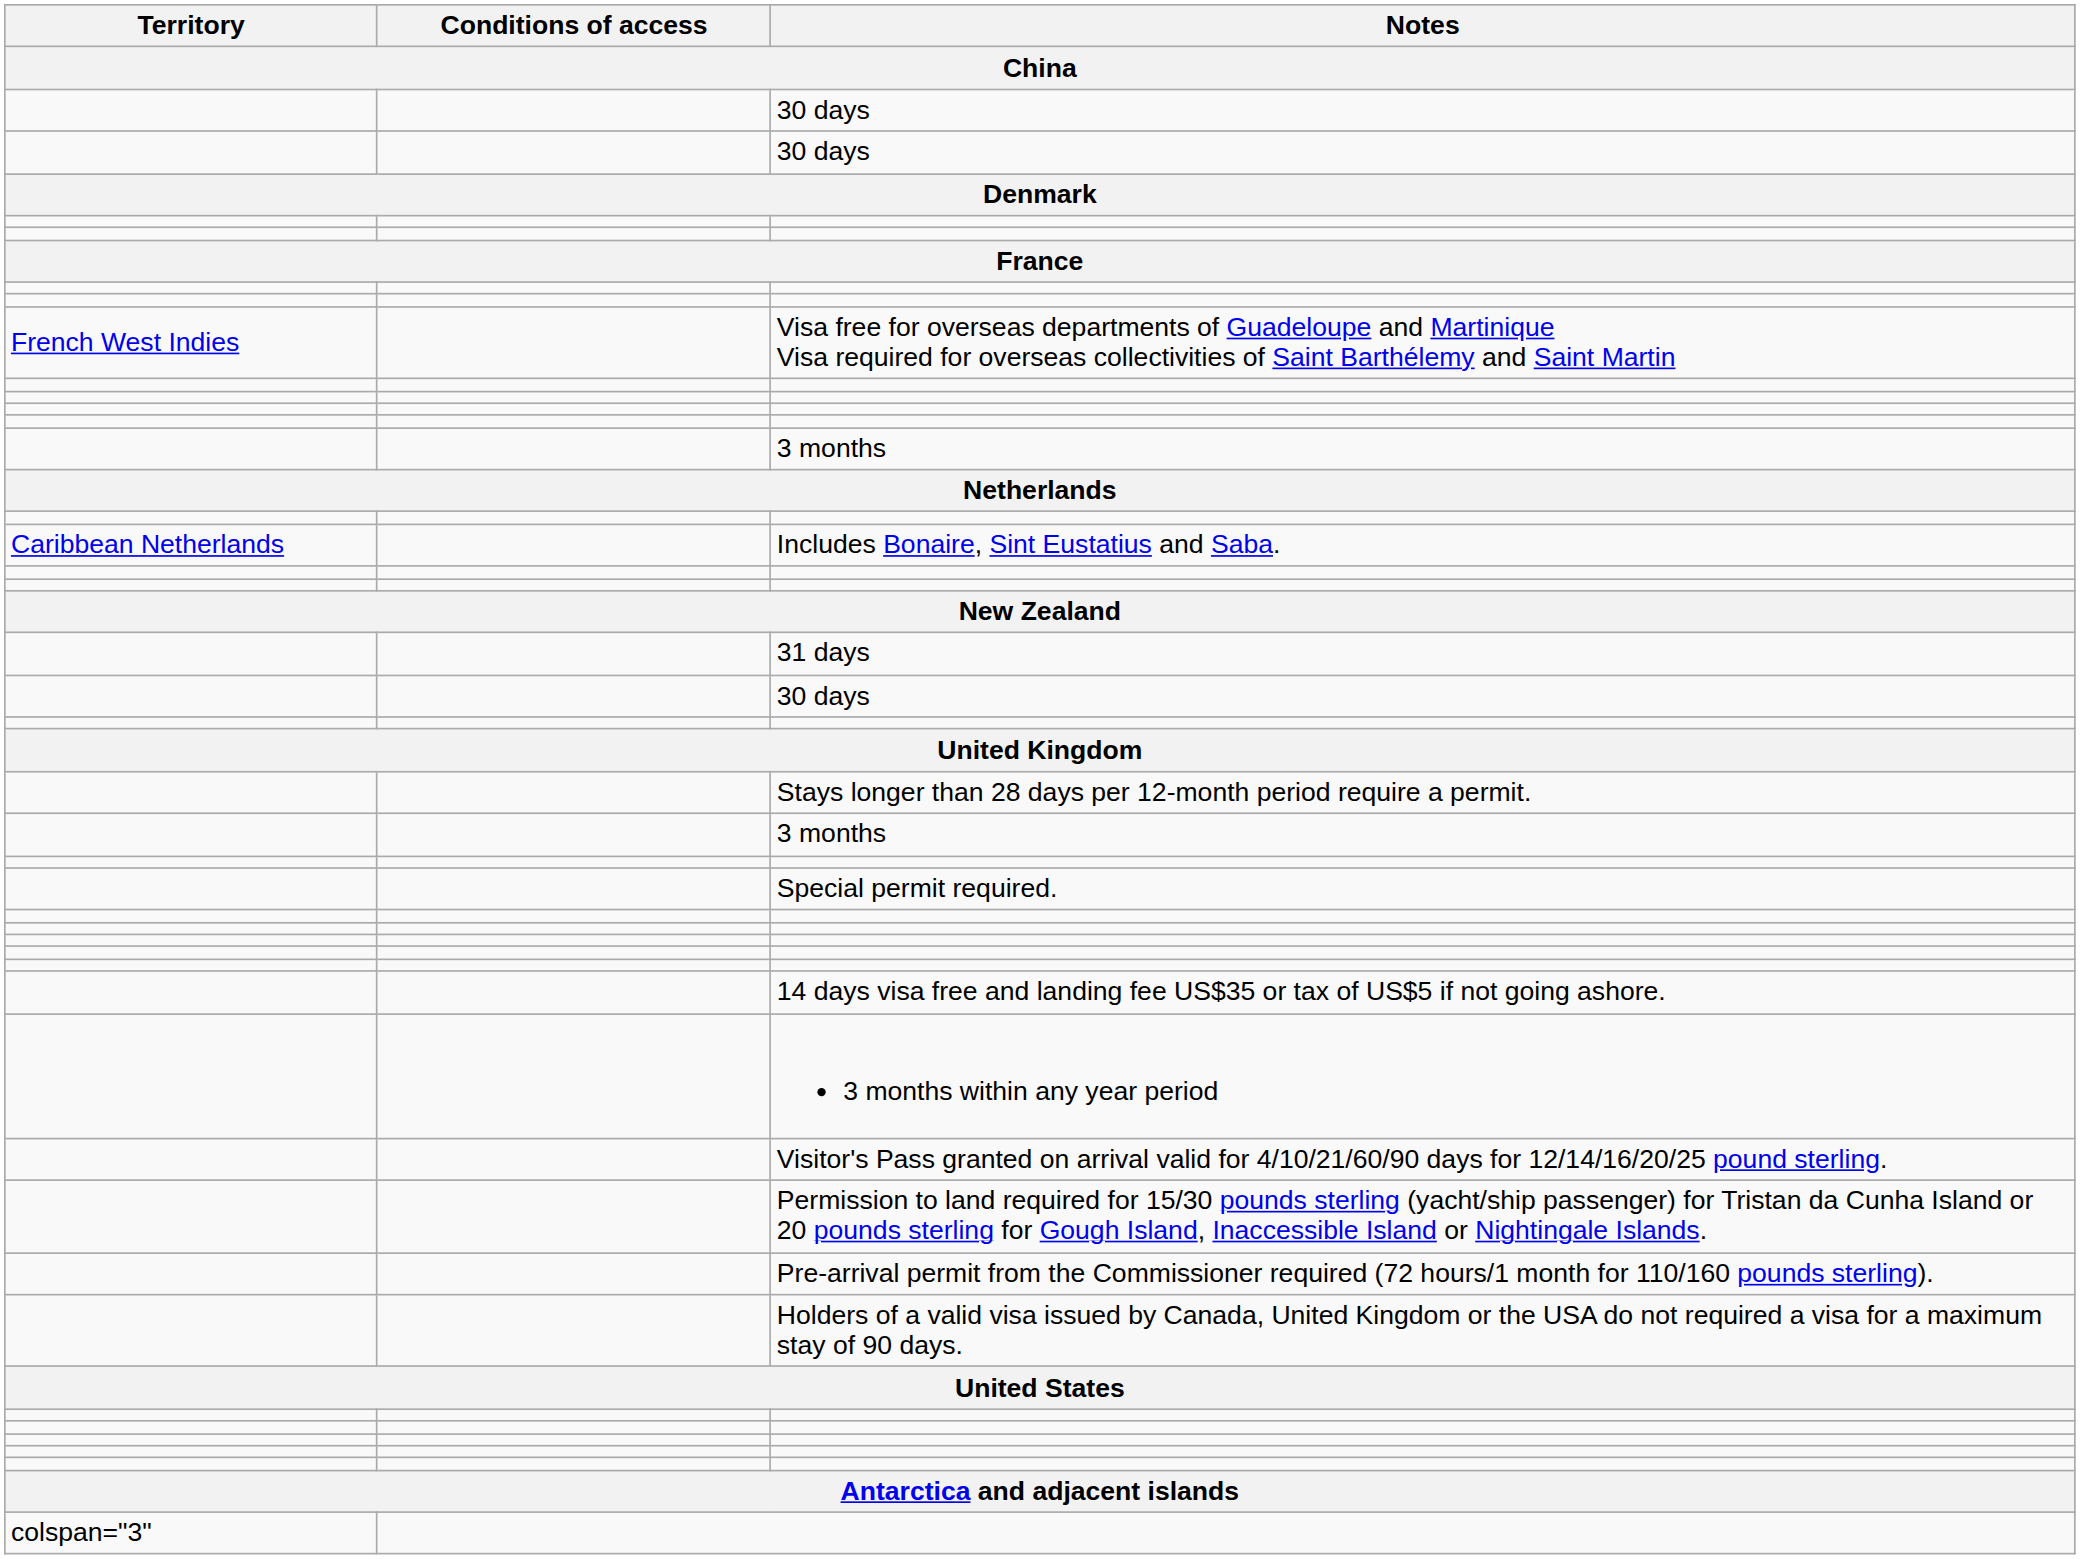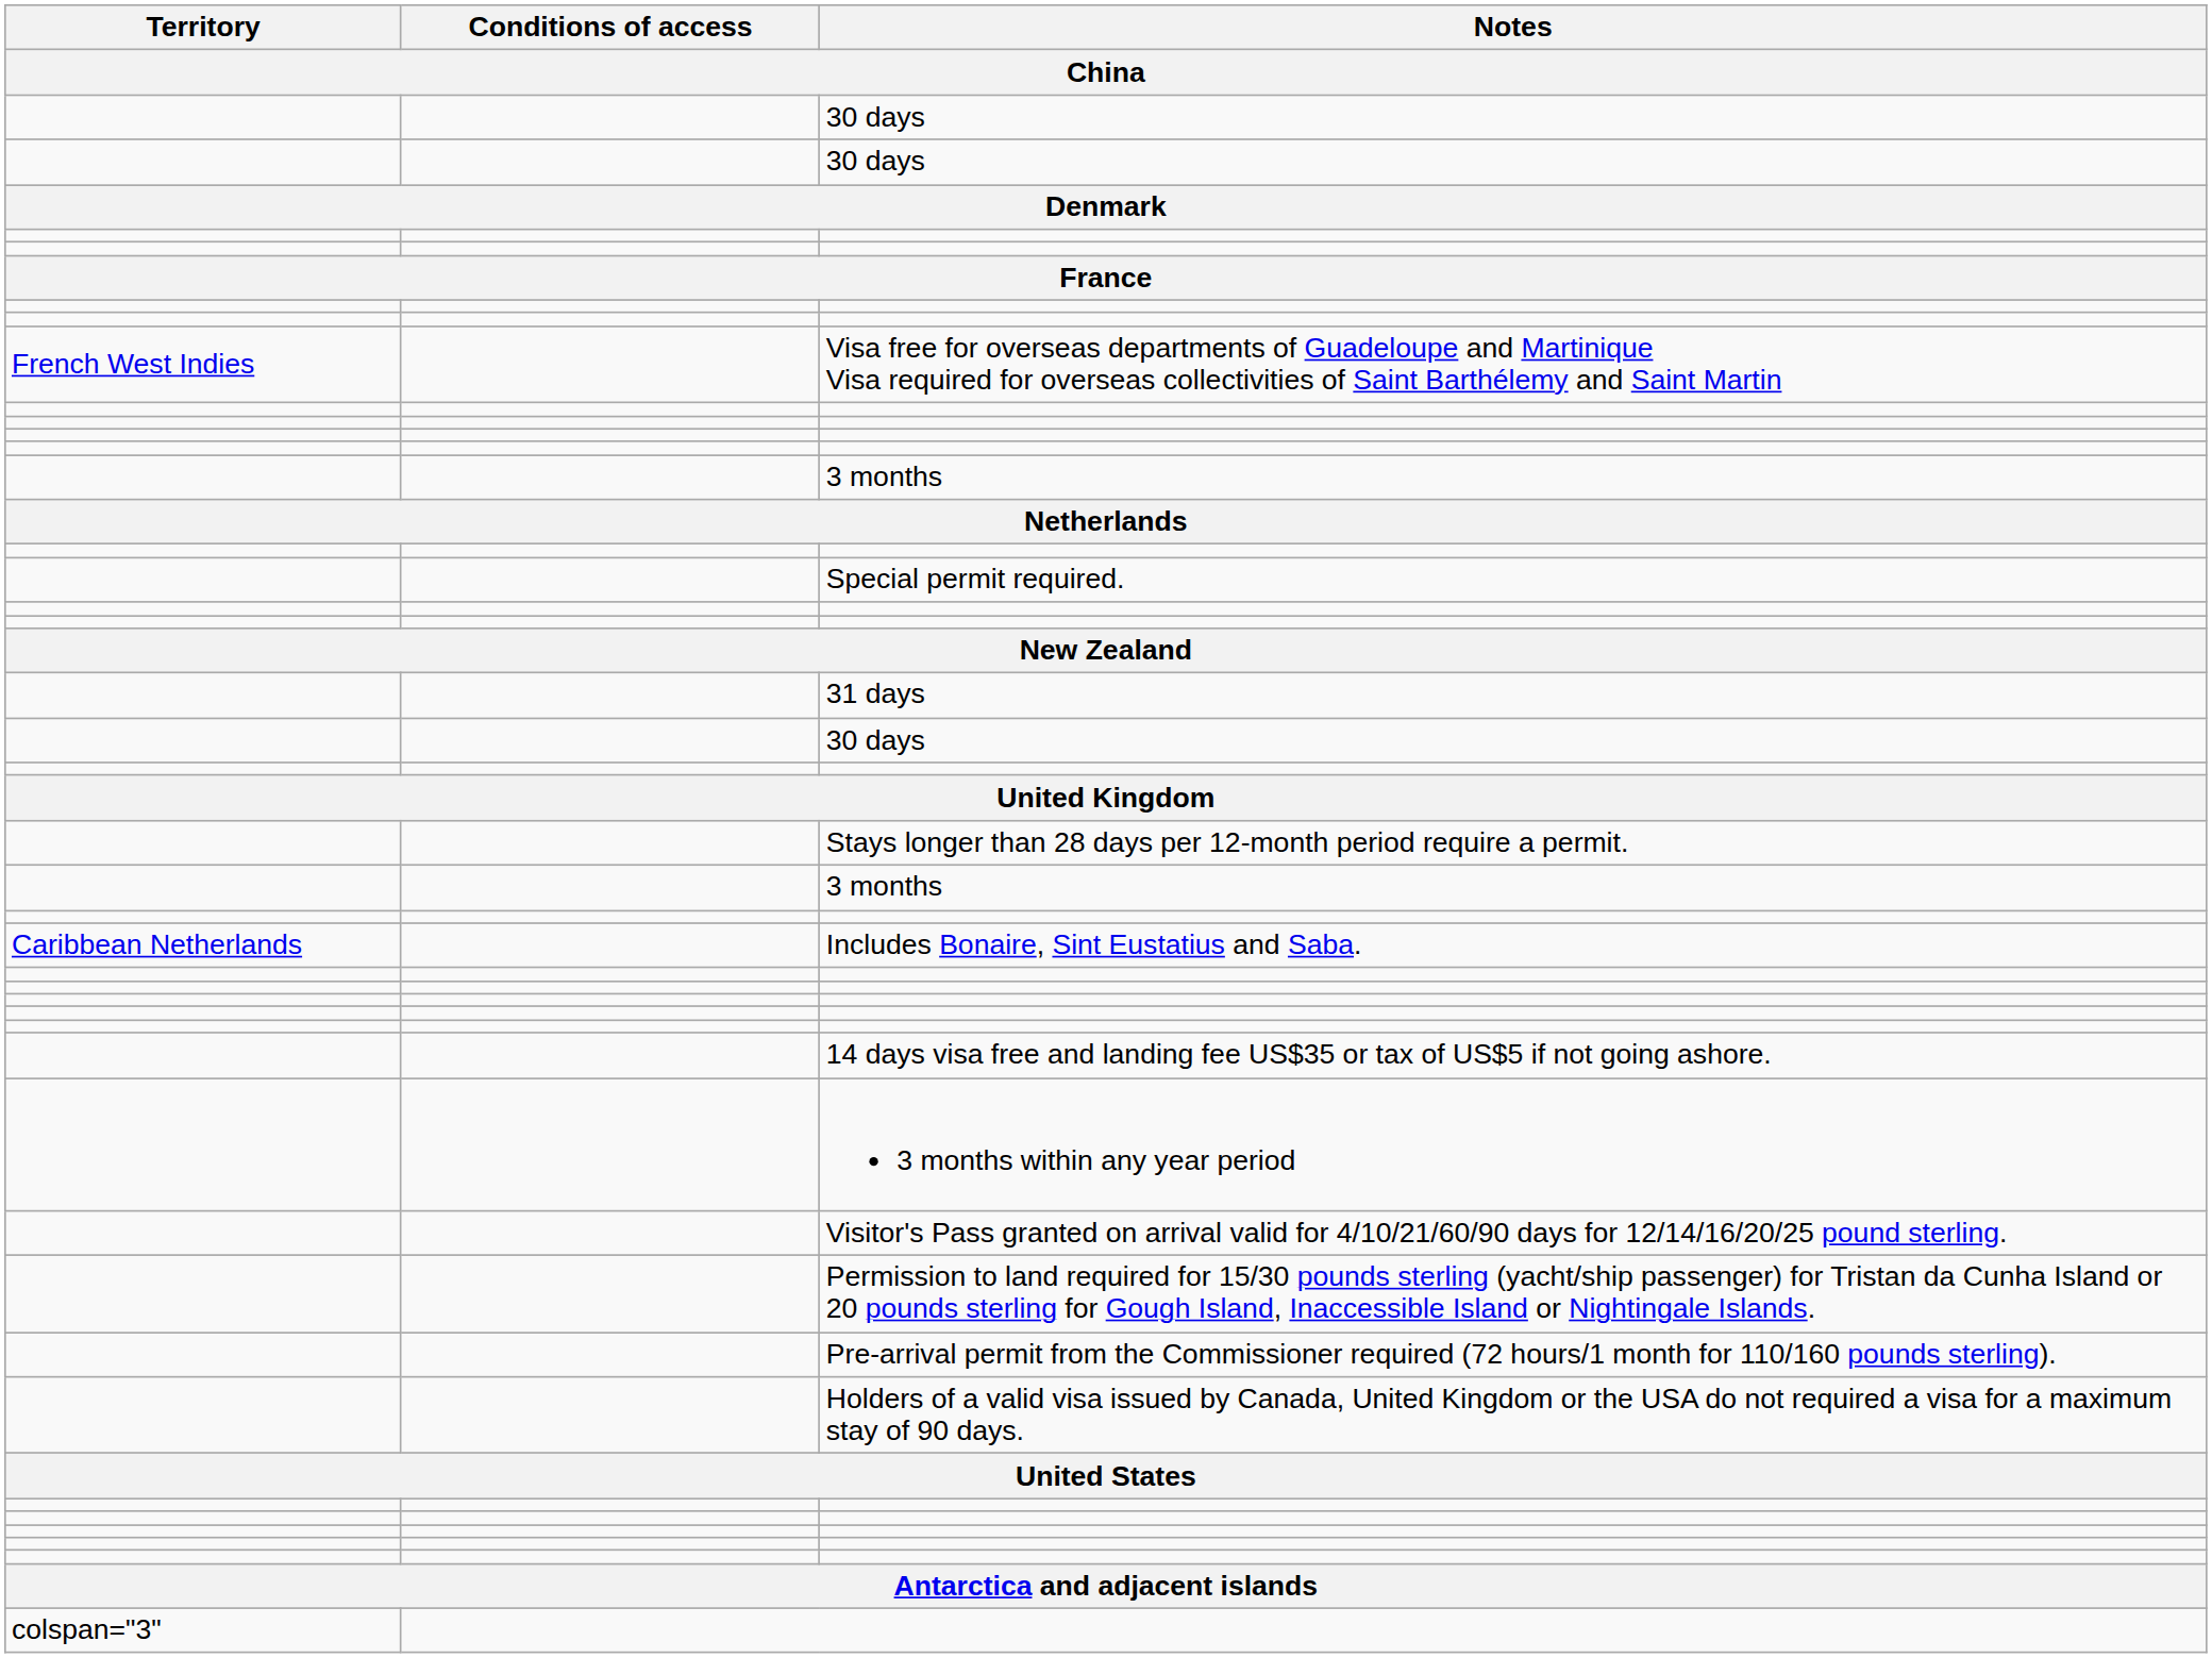rows swapped: Includes Bonaire, Sint Eustatius and Saba. <-> Special permit required.
